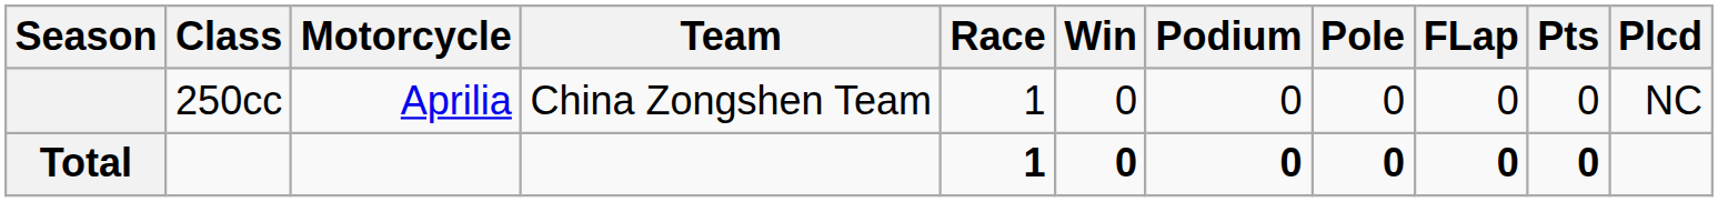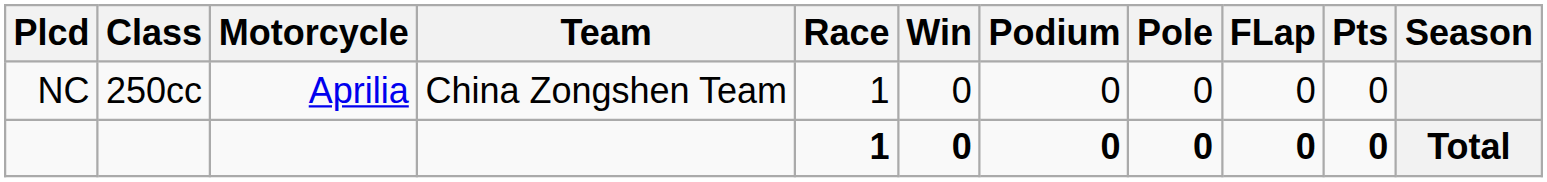columns swapped: Season <-> Plcd
